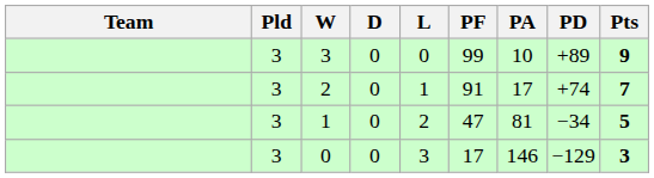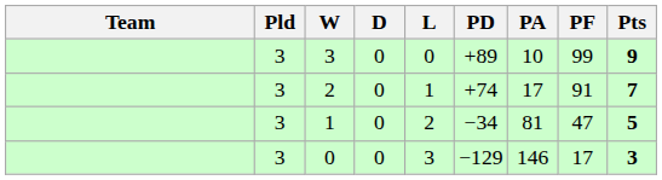columns swapped: PF <-> PD
